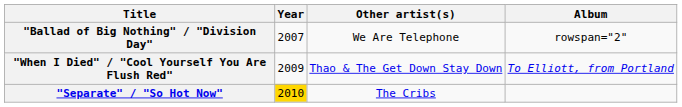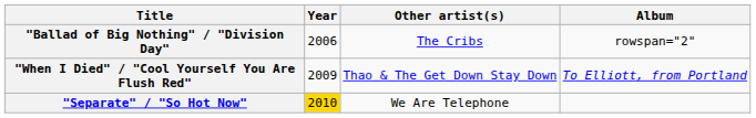"Ballad of Big Nothing" / "Division Day" | Year: 2007 -> 2006
"Ballad of Big Nothing" / "Division Day" | Other artist(s): We Are Telephone -> The Cribs
"Separate" / "So Hot Now" | Other artist(s): The Cribs -> We Are Telephone
